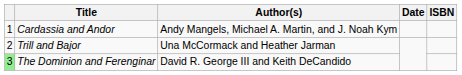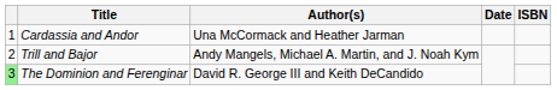Cardassia and Andor | Author(s): Andy Mangels, Michael A. Martin, and J. Noah Kym -> Una McCormack and Heather Jarman
Trill and Bajor | Author(s): Una McCormack and Heather Jarman -> Andy Mangels, Michael A. Martin, and J. Noah Kym
